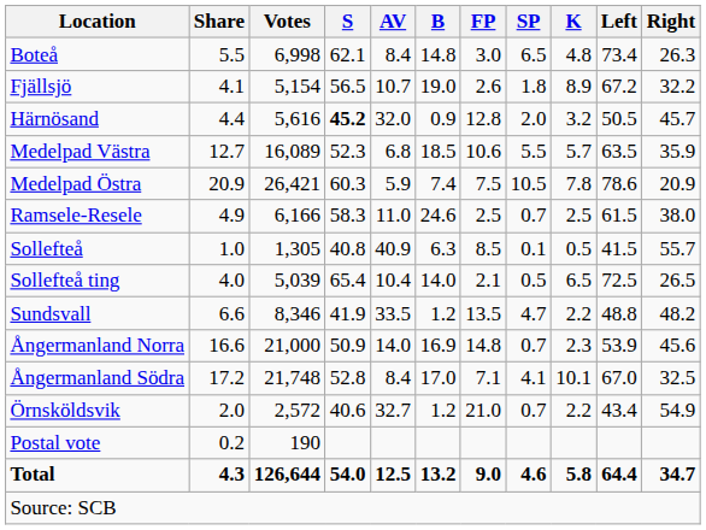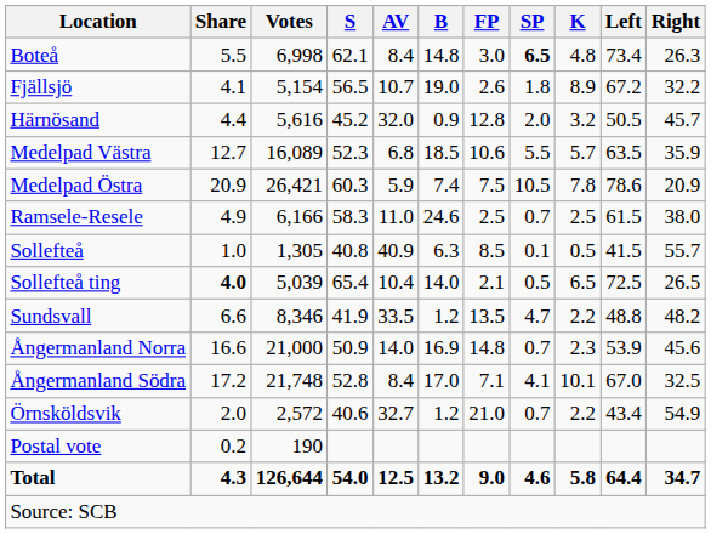Boteå | SP: normal -> bold
Härnösand | S: bold -> normal
Sollefteå ting | Share: normal -> bold
